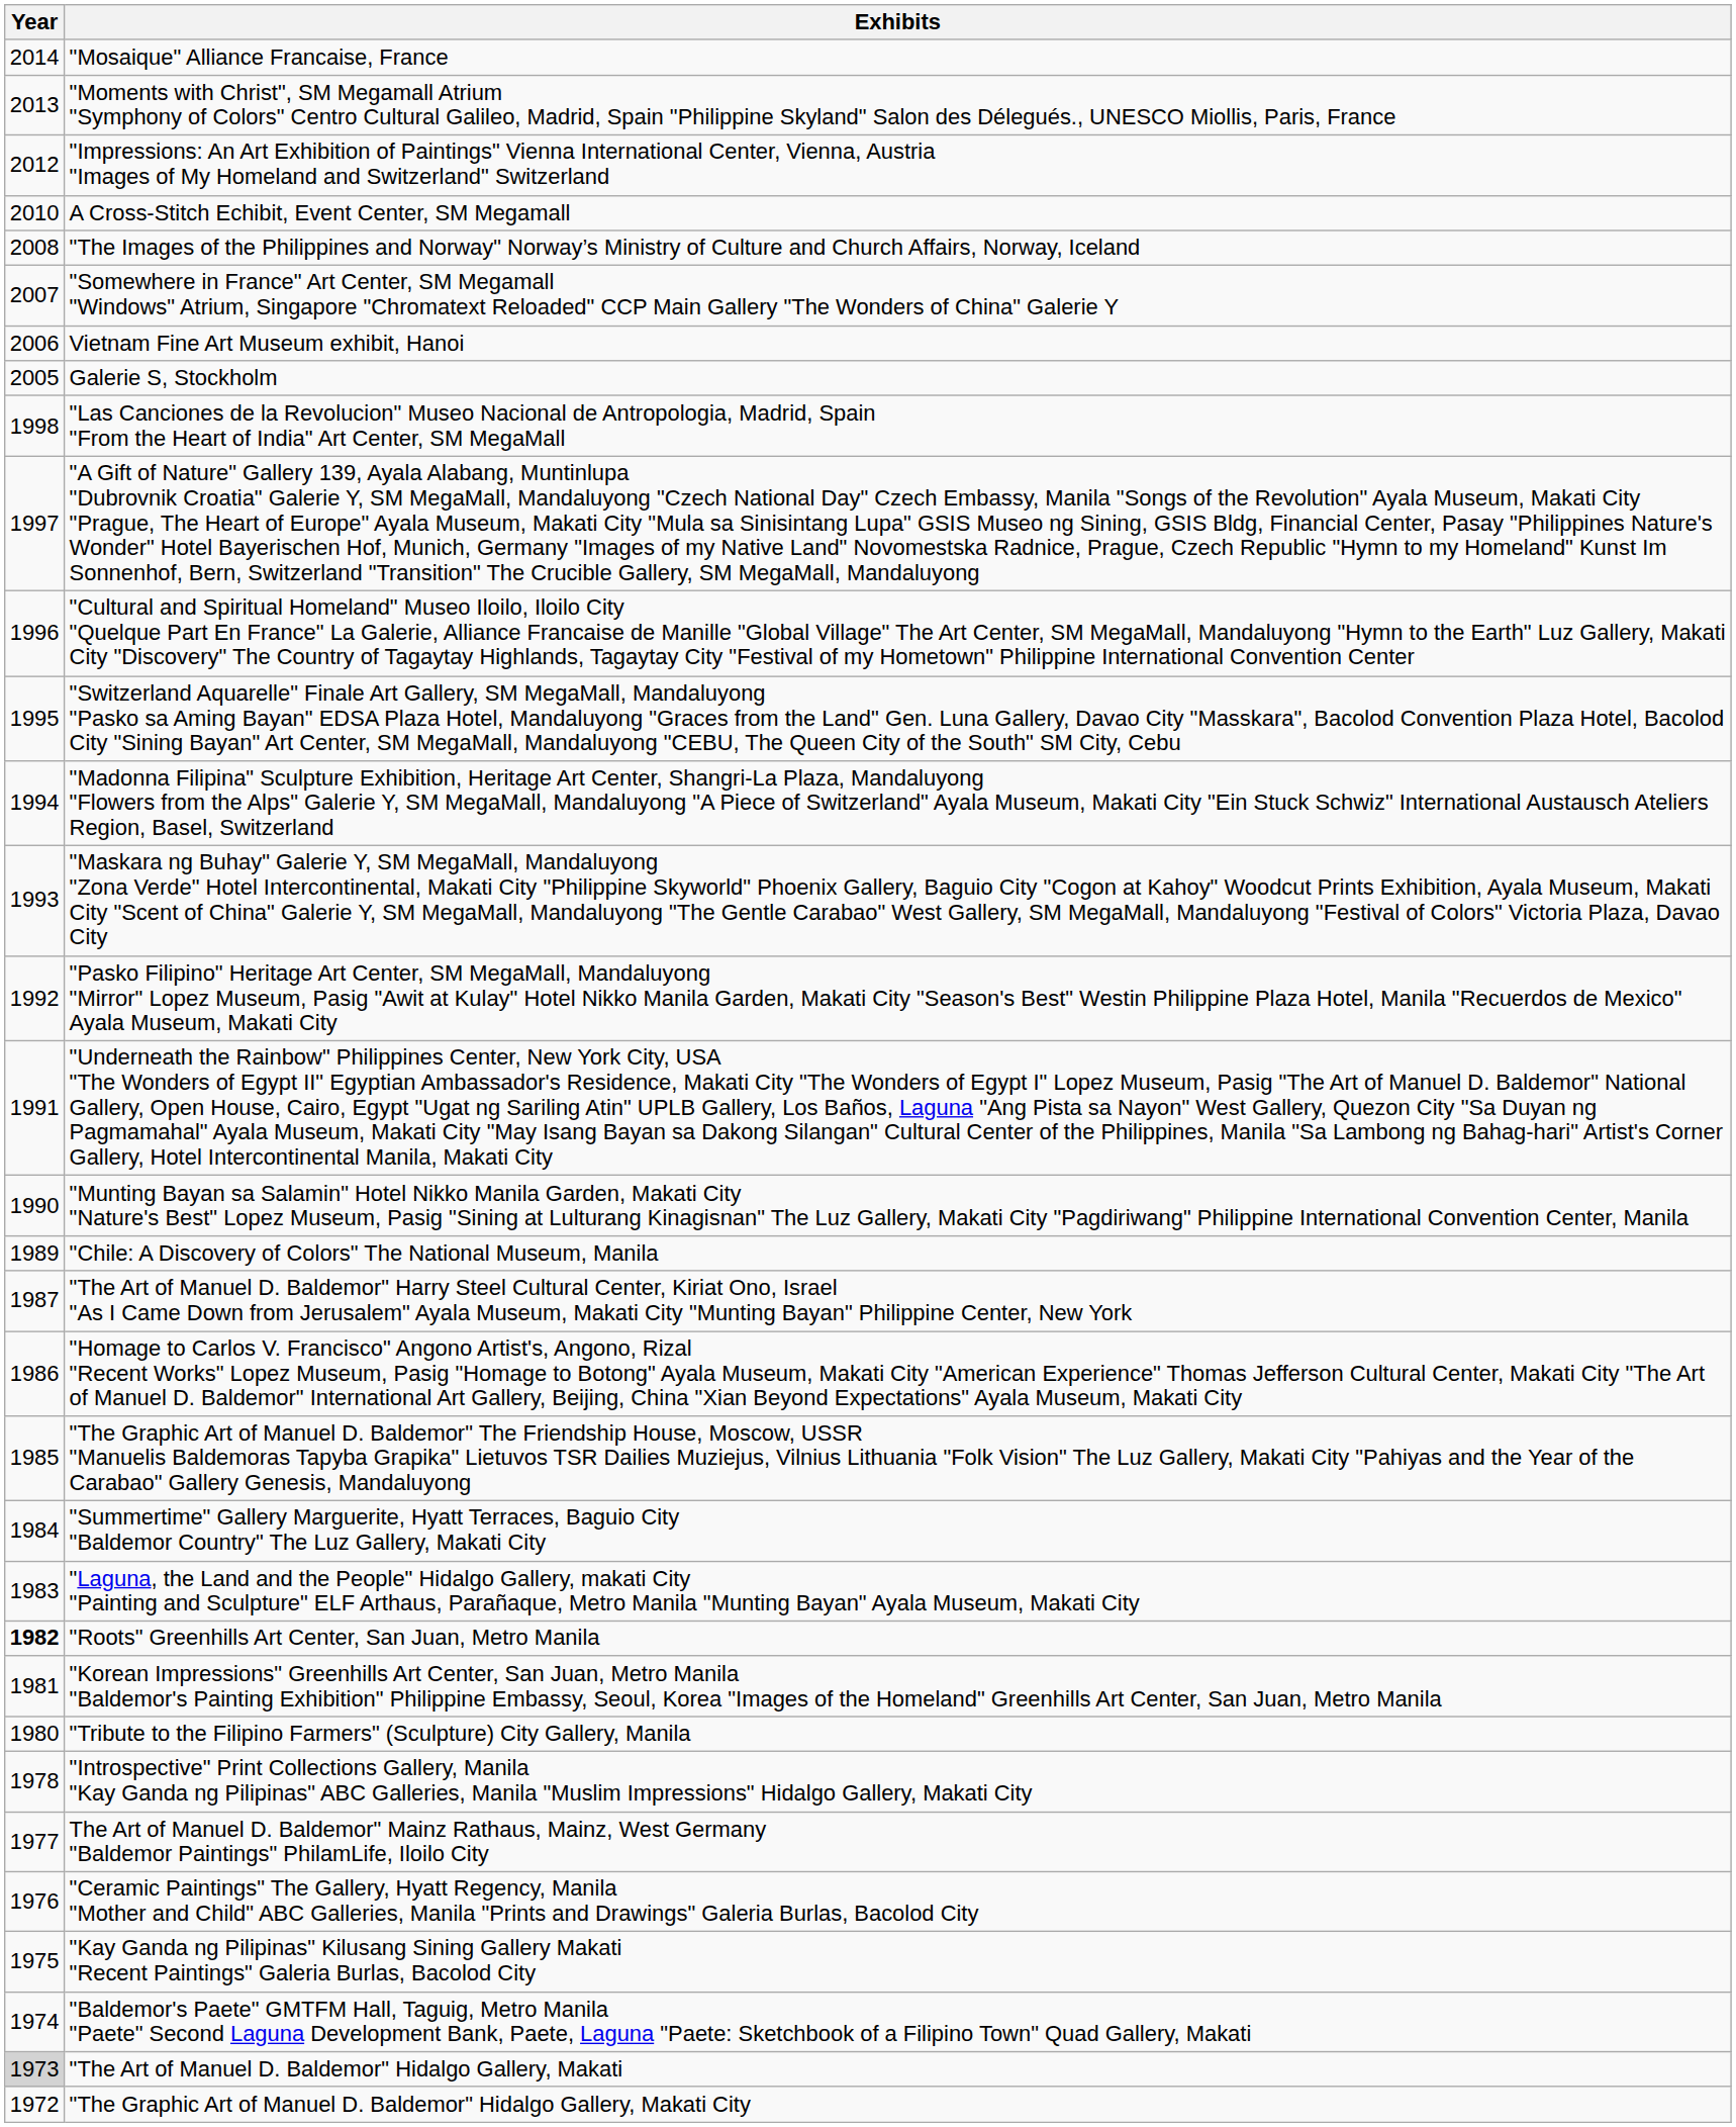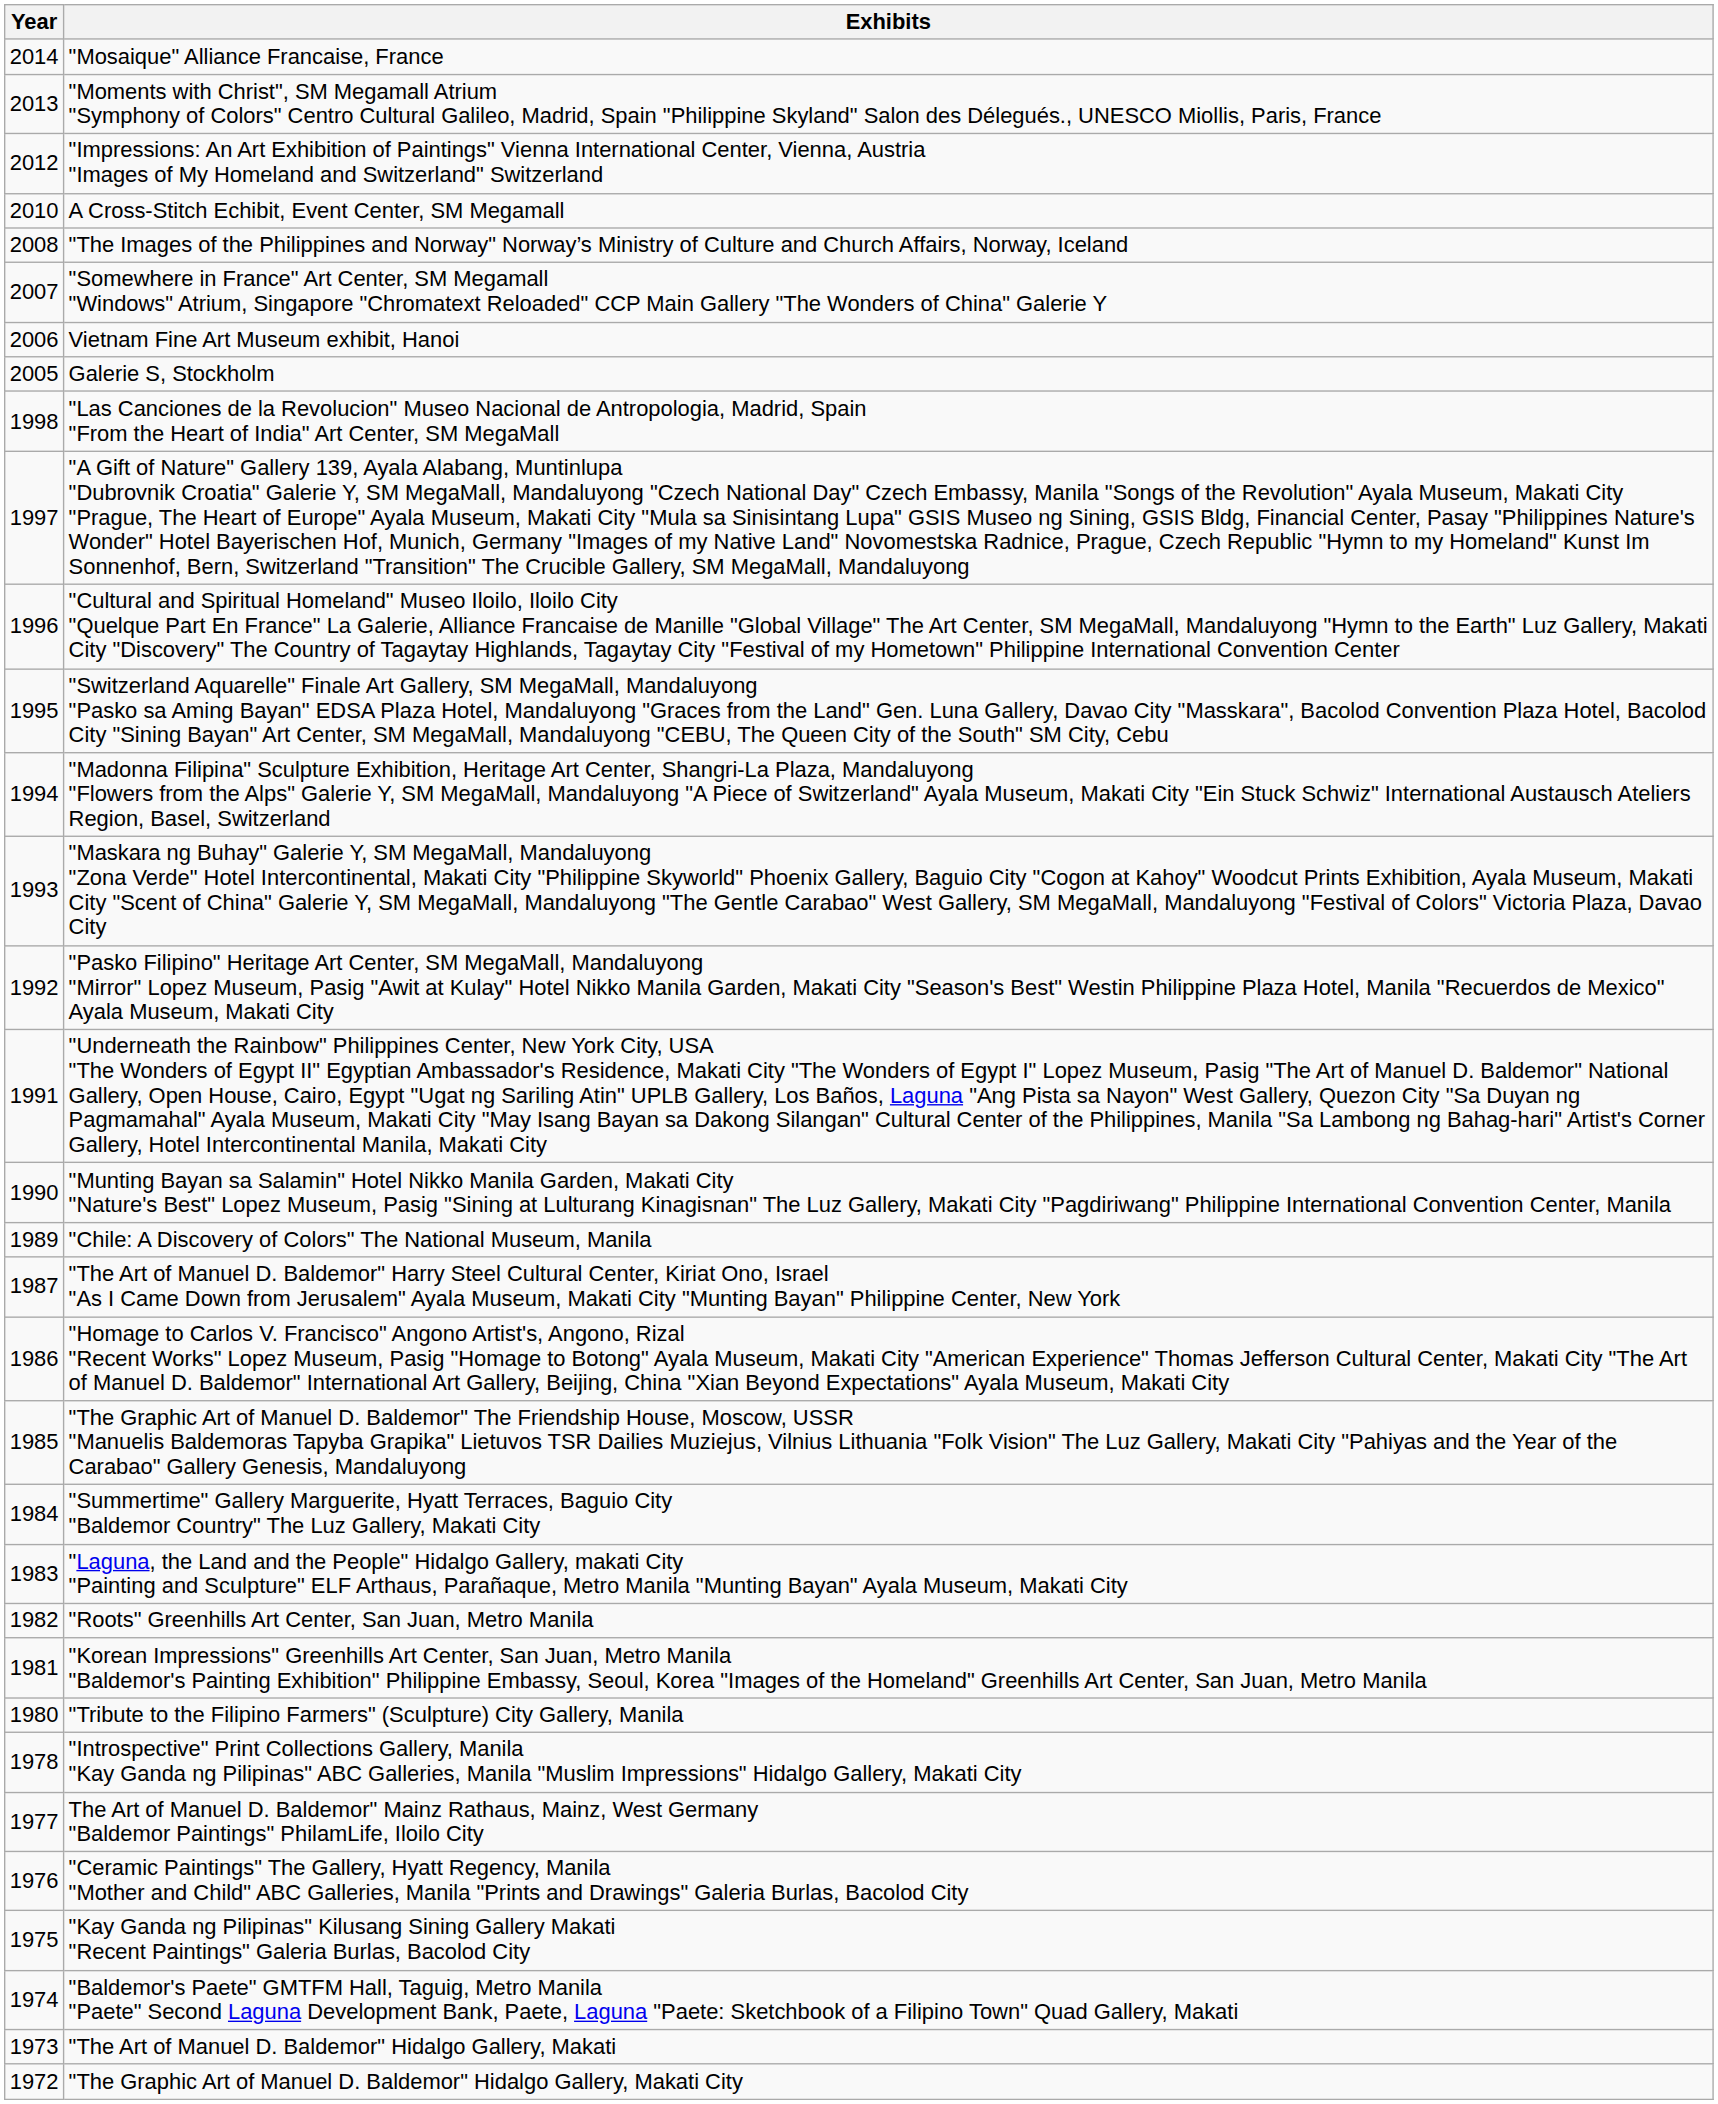"Roots" Greenhills Art Center, San Juan, Metro Manila | Year: bold -> normal
"The Art of Manuel D. Baldemor" Hidalgo Gallery, Makati | Year: lightgrey background -> no background
